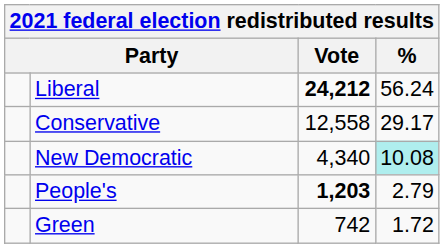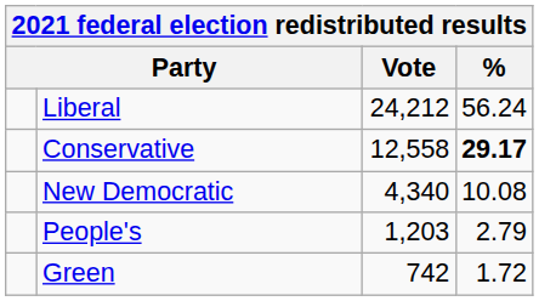Liberal | Vote: bold -> normal
Conservative | %: normal -> bold
New Democratic | %: paleturquoise background -> no background
People's | Vote: bold -> normal
